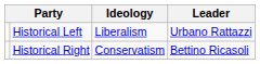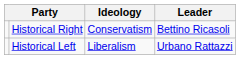rows swapped: Historical Right <-> Historical Left
